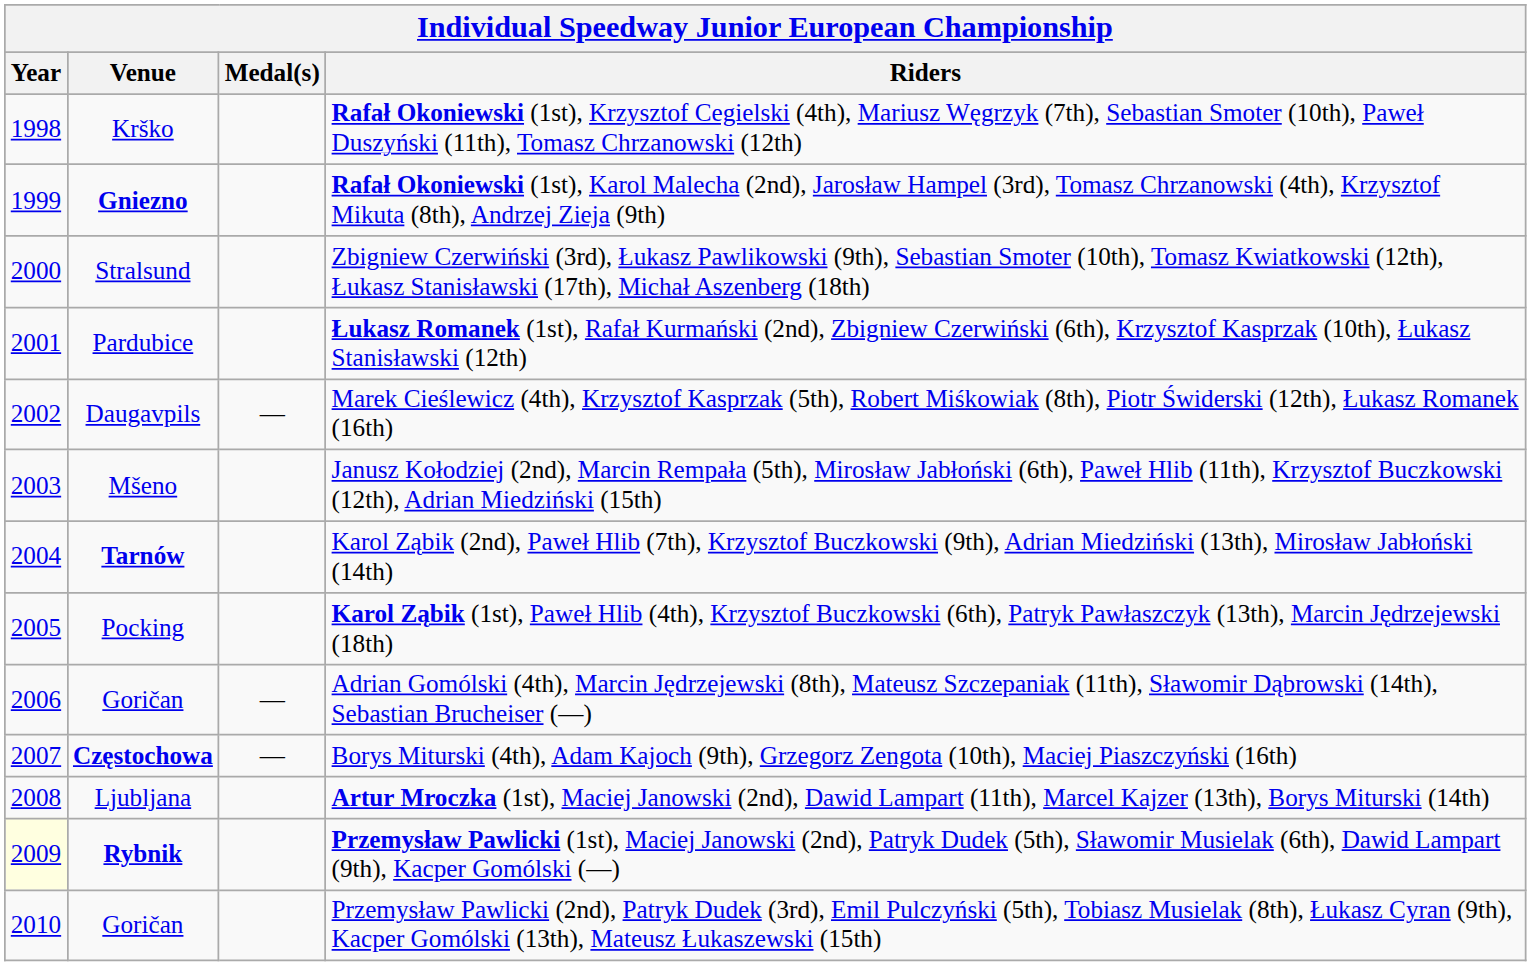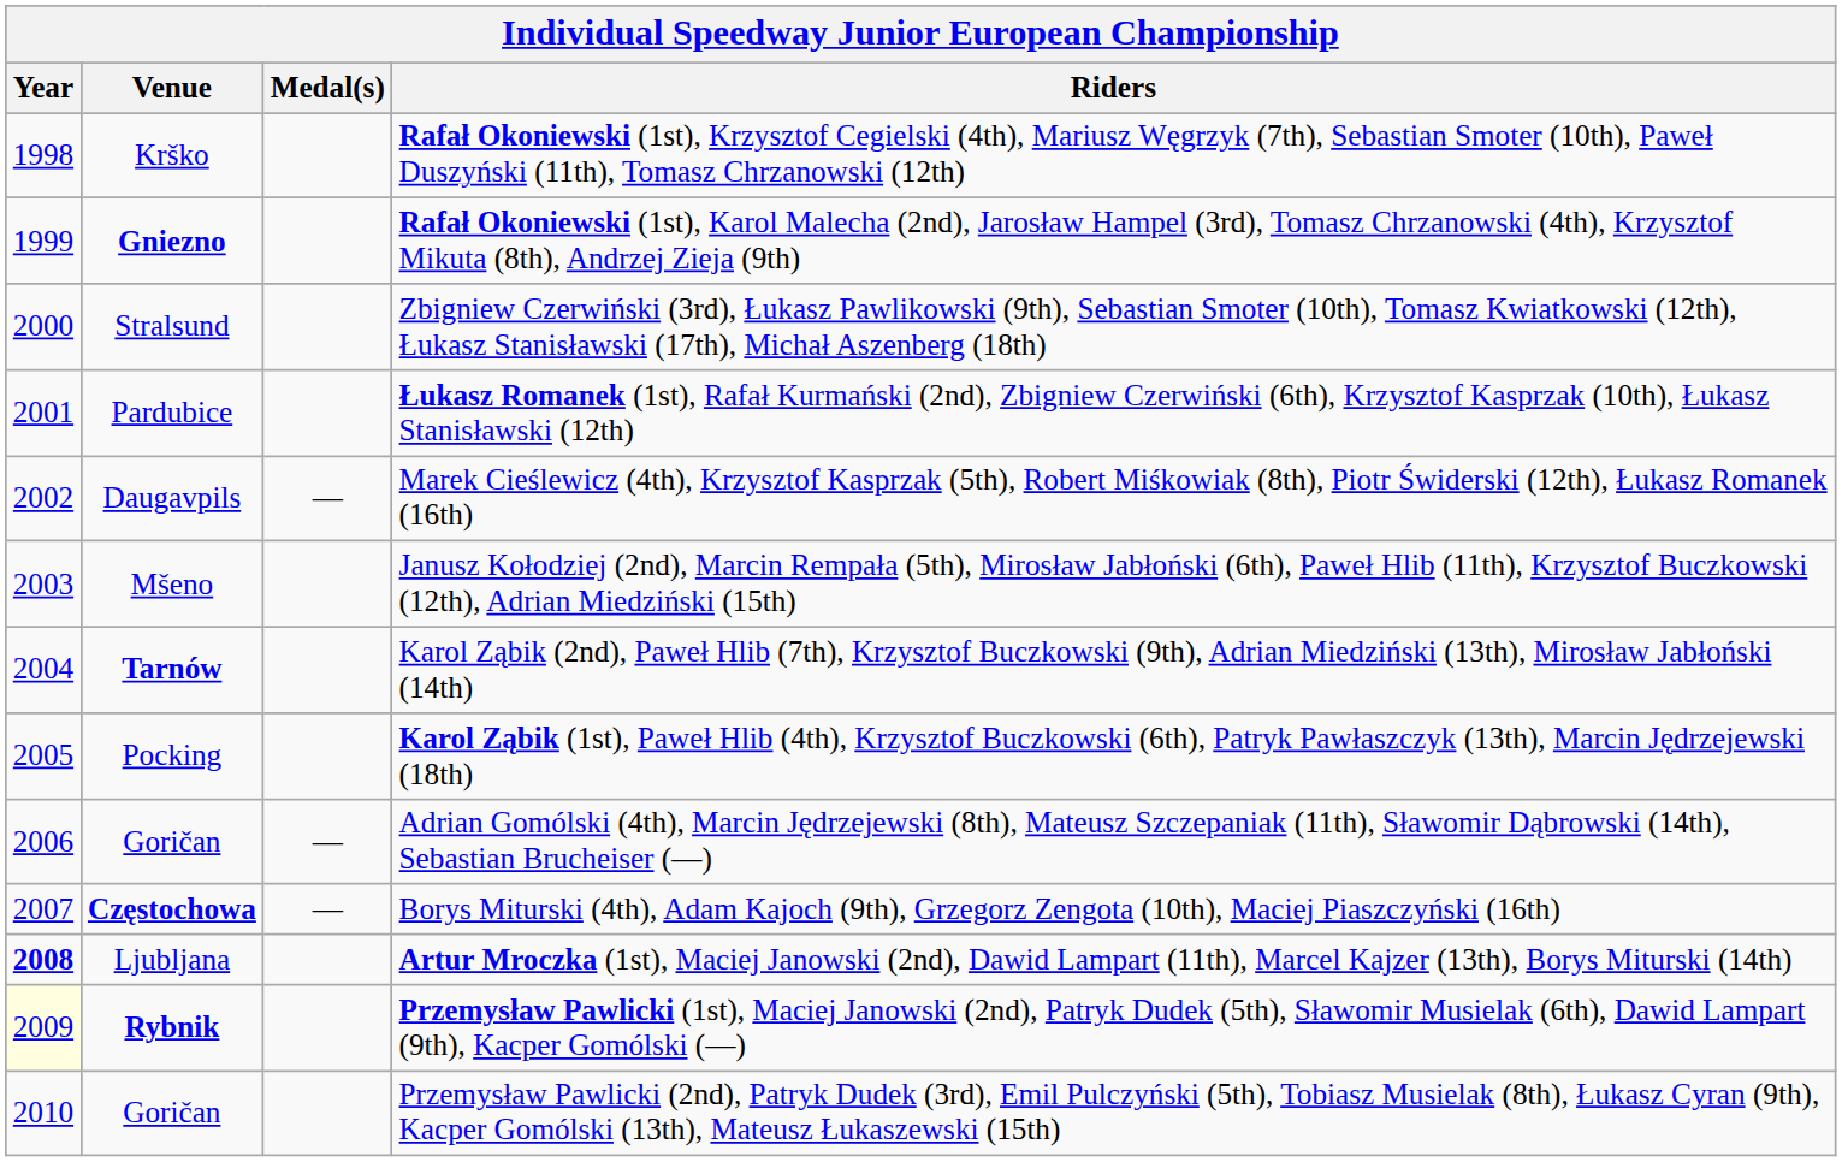row 13 | Year: normal -> bold
